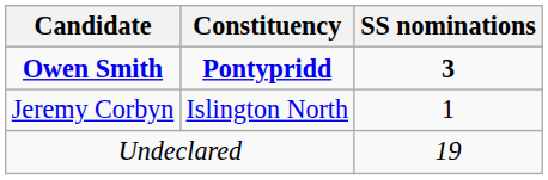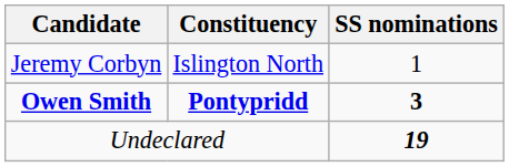rows swapped: Owen Smith <-> Jeremy Corbyn
Undeclared | SS nominations: normal -> bold
